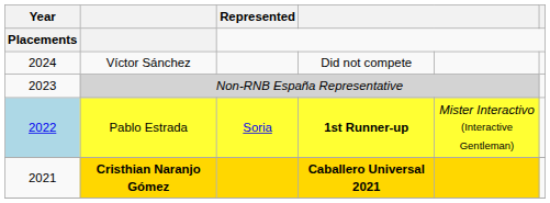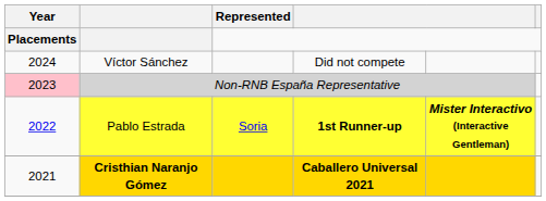Non-RNB España Representative | Year: no background -> pink background
Pablo Estrada | Year: lightblue background -> no background
Pablo Estrada | column 5: normal -> bold
